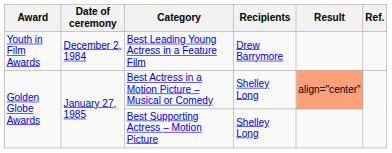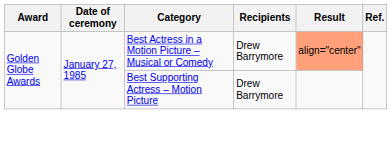- row: Youth in Film Awards | December 2, 1984 | Best Leading Young Actress in a Feature Film | Drew Barrymore
Best Actress in a Motion Picture – Musical or Comedy | Recipients: Shelley Long -> Drew Barrymore
Best Supporting Actress – Motion Picture | Recipients: Shelley Long -> Drew Barrymore
